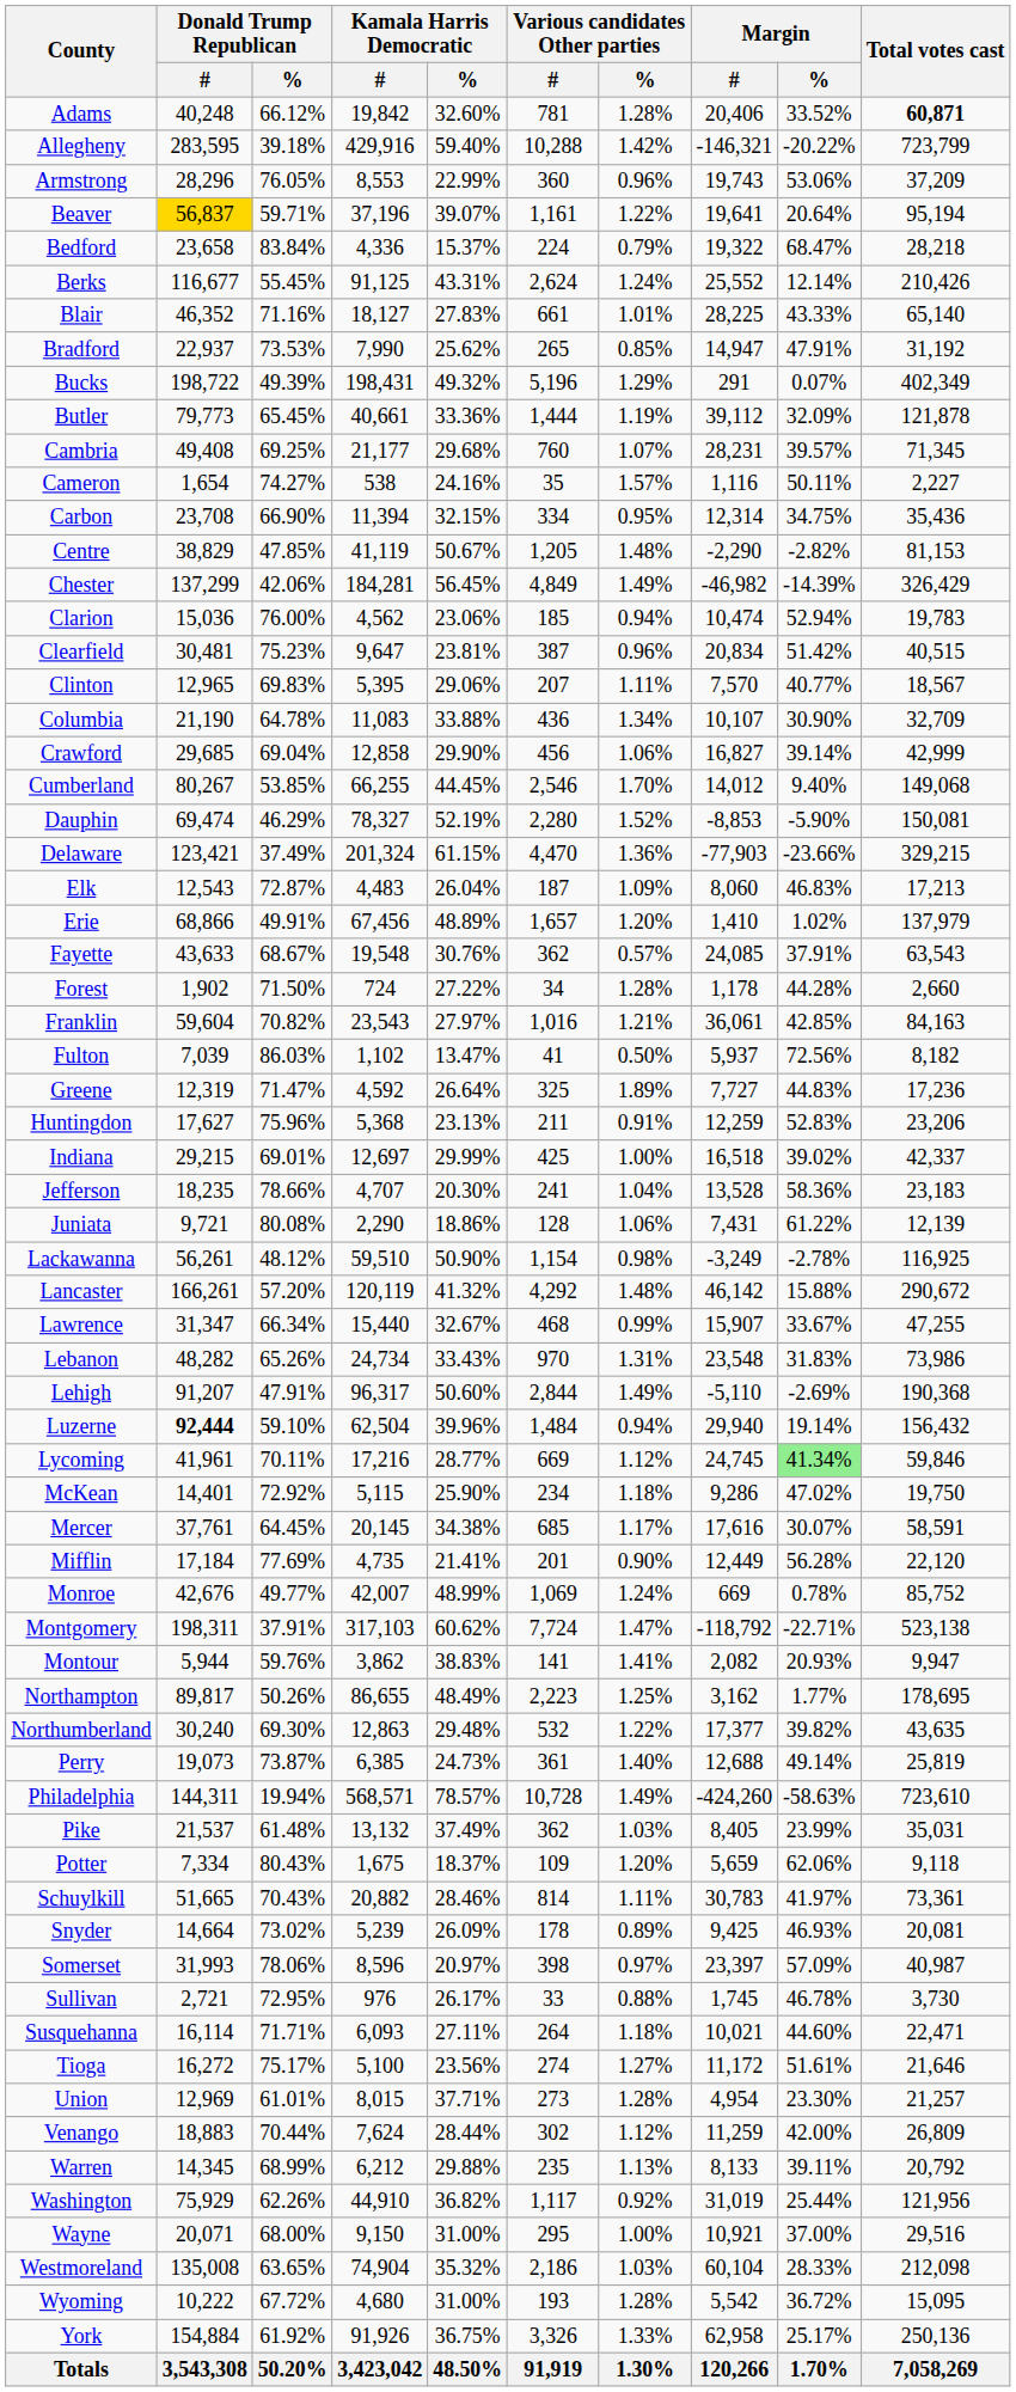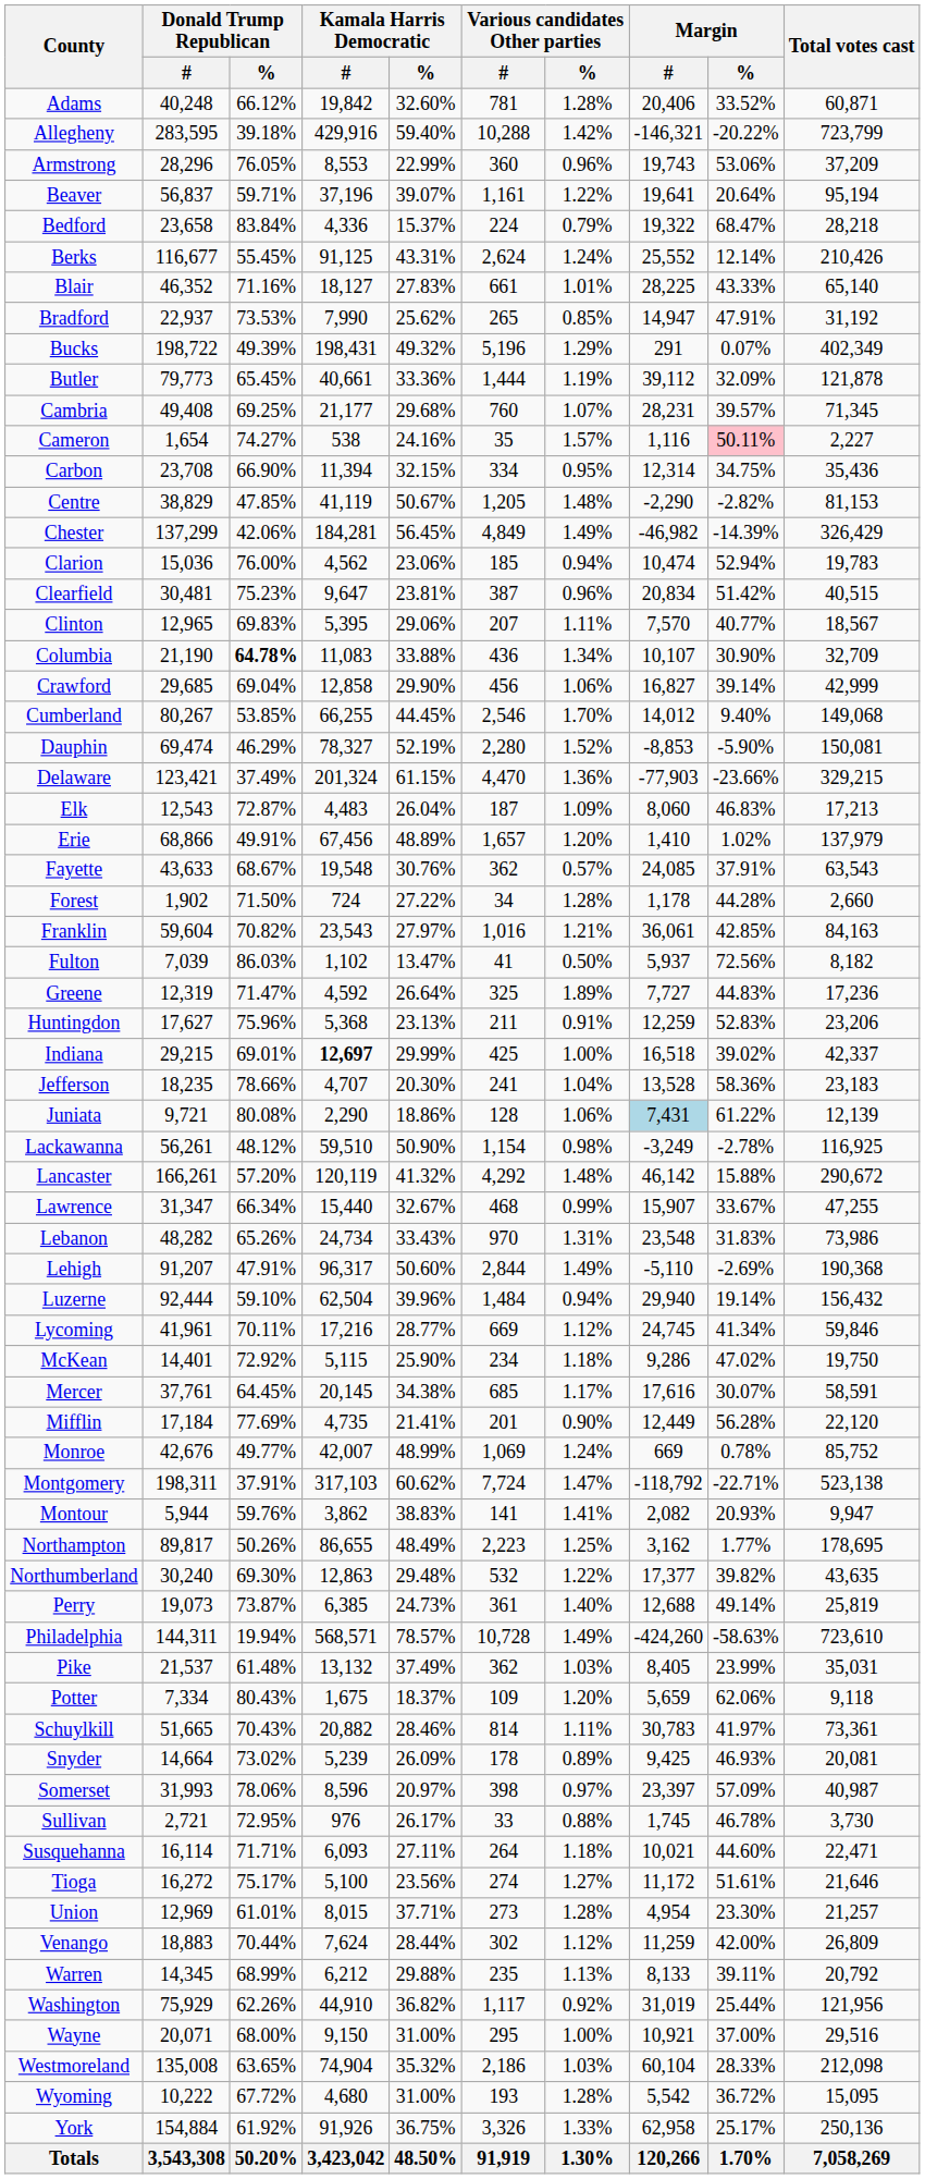Adams | Total votes cast: bold -> normal
Beaver | Donald Trump Republican / #: gold background -> no background
Cameron | Margin / %: no background -> pink background
Columbia | Donald Trump Republican / %: normal -> bold
Indiana | Kamala Harris Democratic / #: normal -> bold
Juniata | Margin / #: no background -> lightblue background
Luzerne | Donald Trump Republican / #: bold -> normal
Lycoming | Margin / %: lightgreen background -> no background
